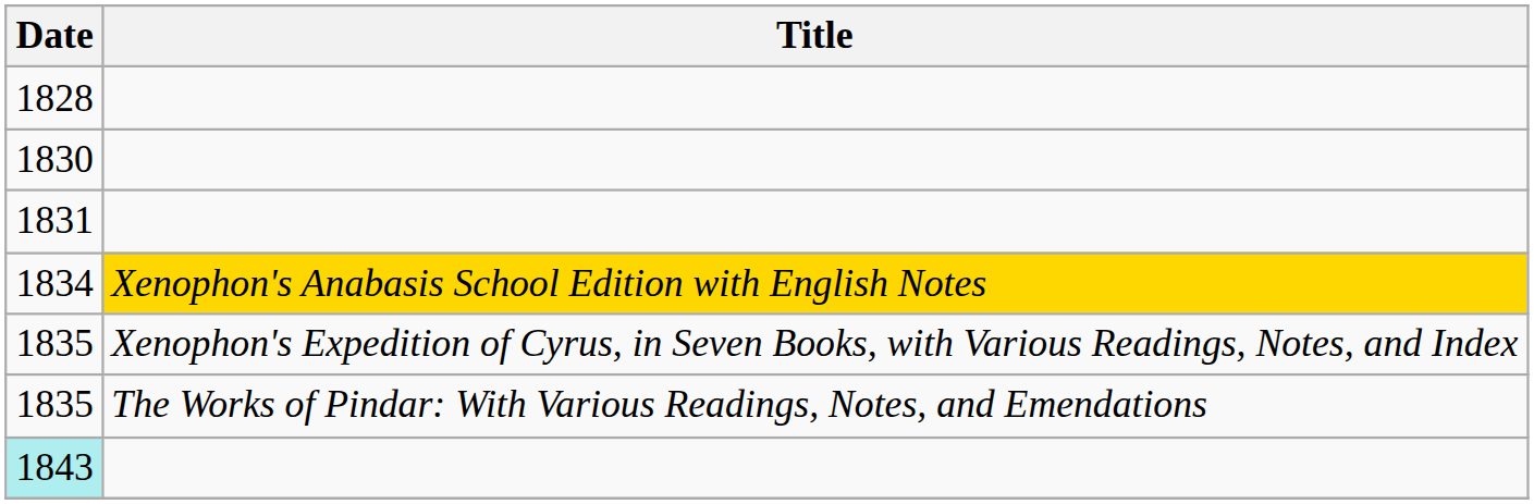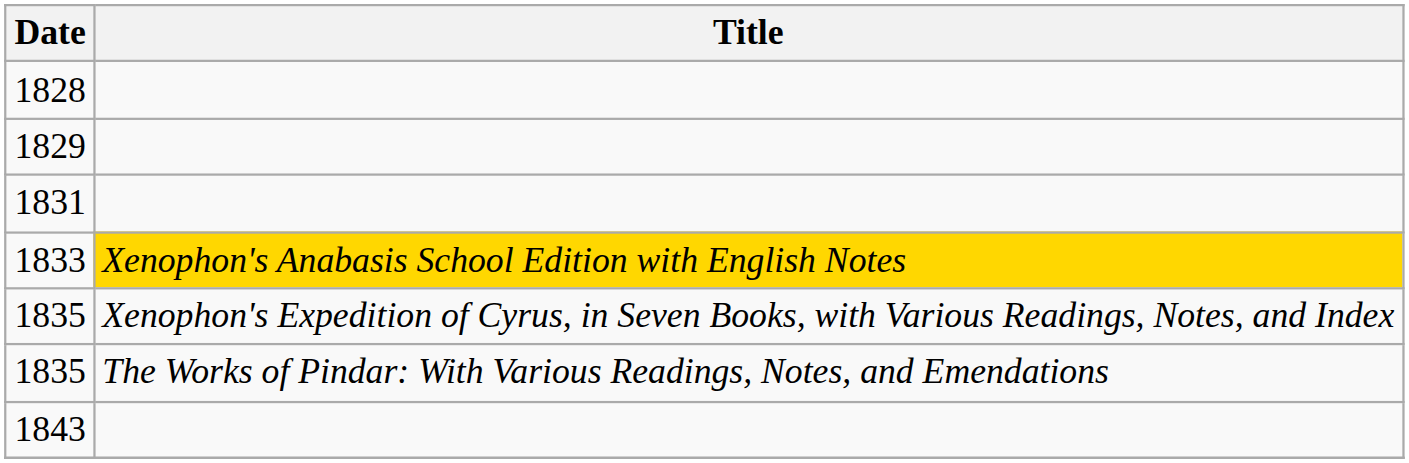row 3 | Date: 1830 -> 1829
row 5 | Date: 1834 -> 1833
row 8 | Date: paleturquoise background -> no background
